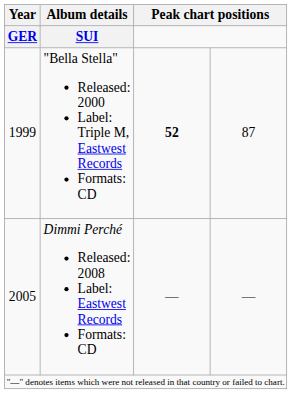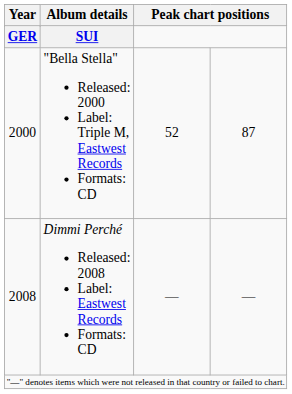row 3 | Year: 1999 -> 2000
row 3 | column 3: bold -> normal
row 4 | Year: 2005 -> 2008
